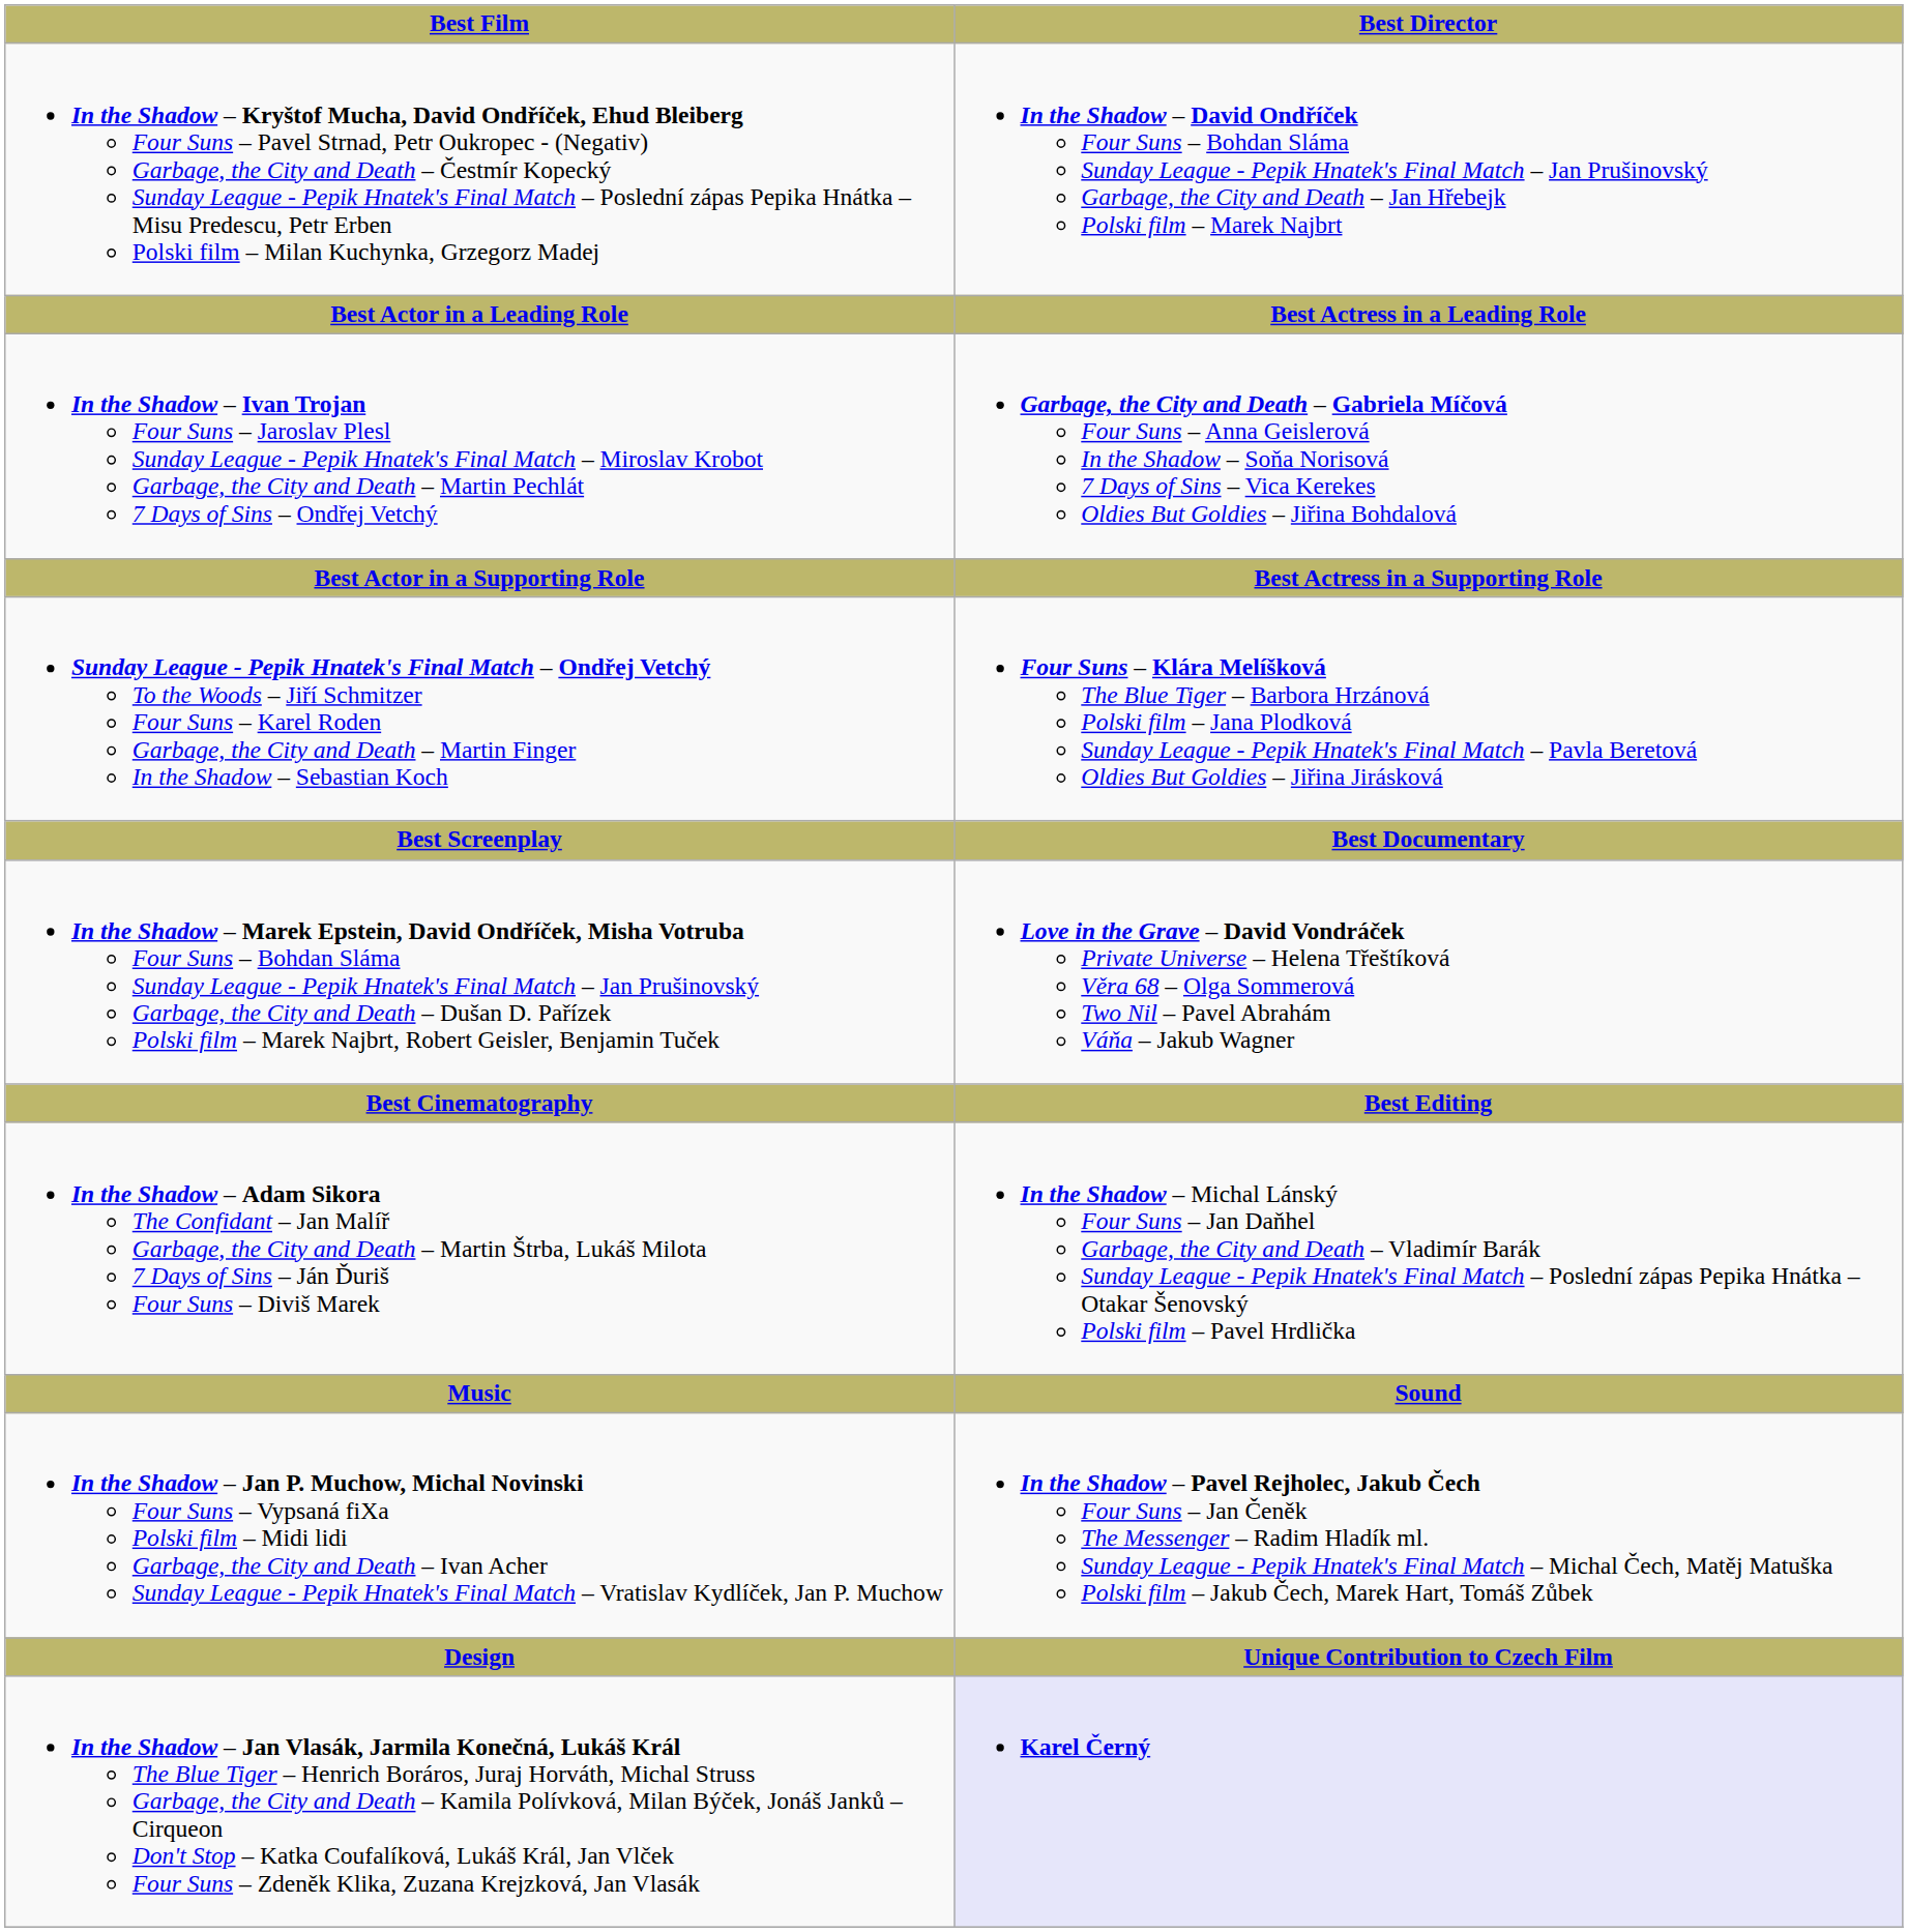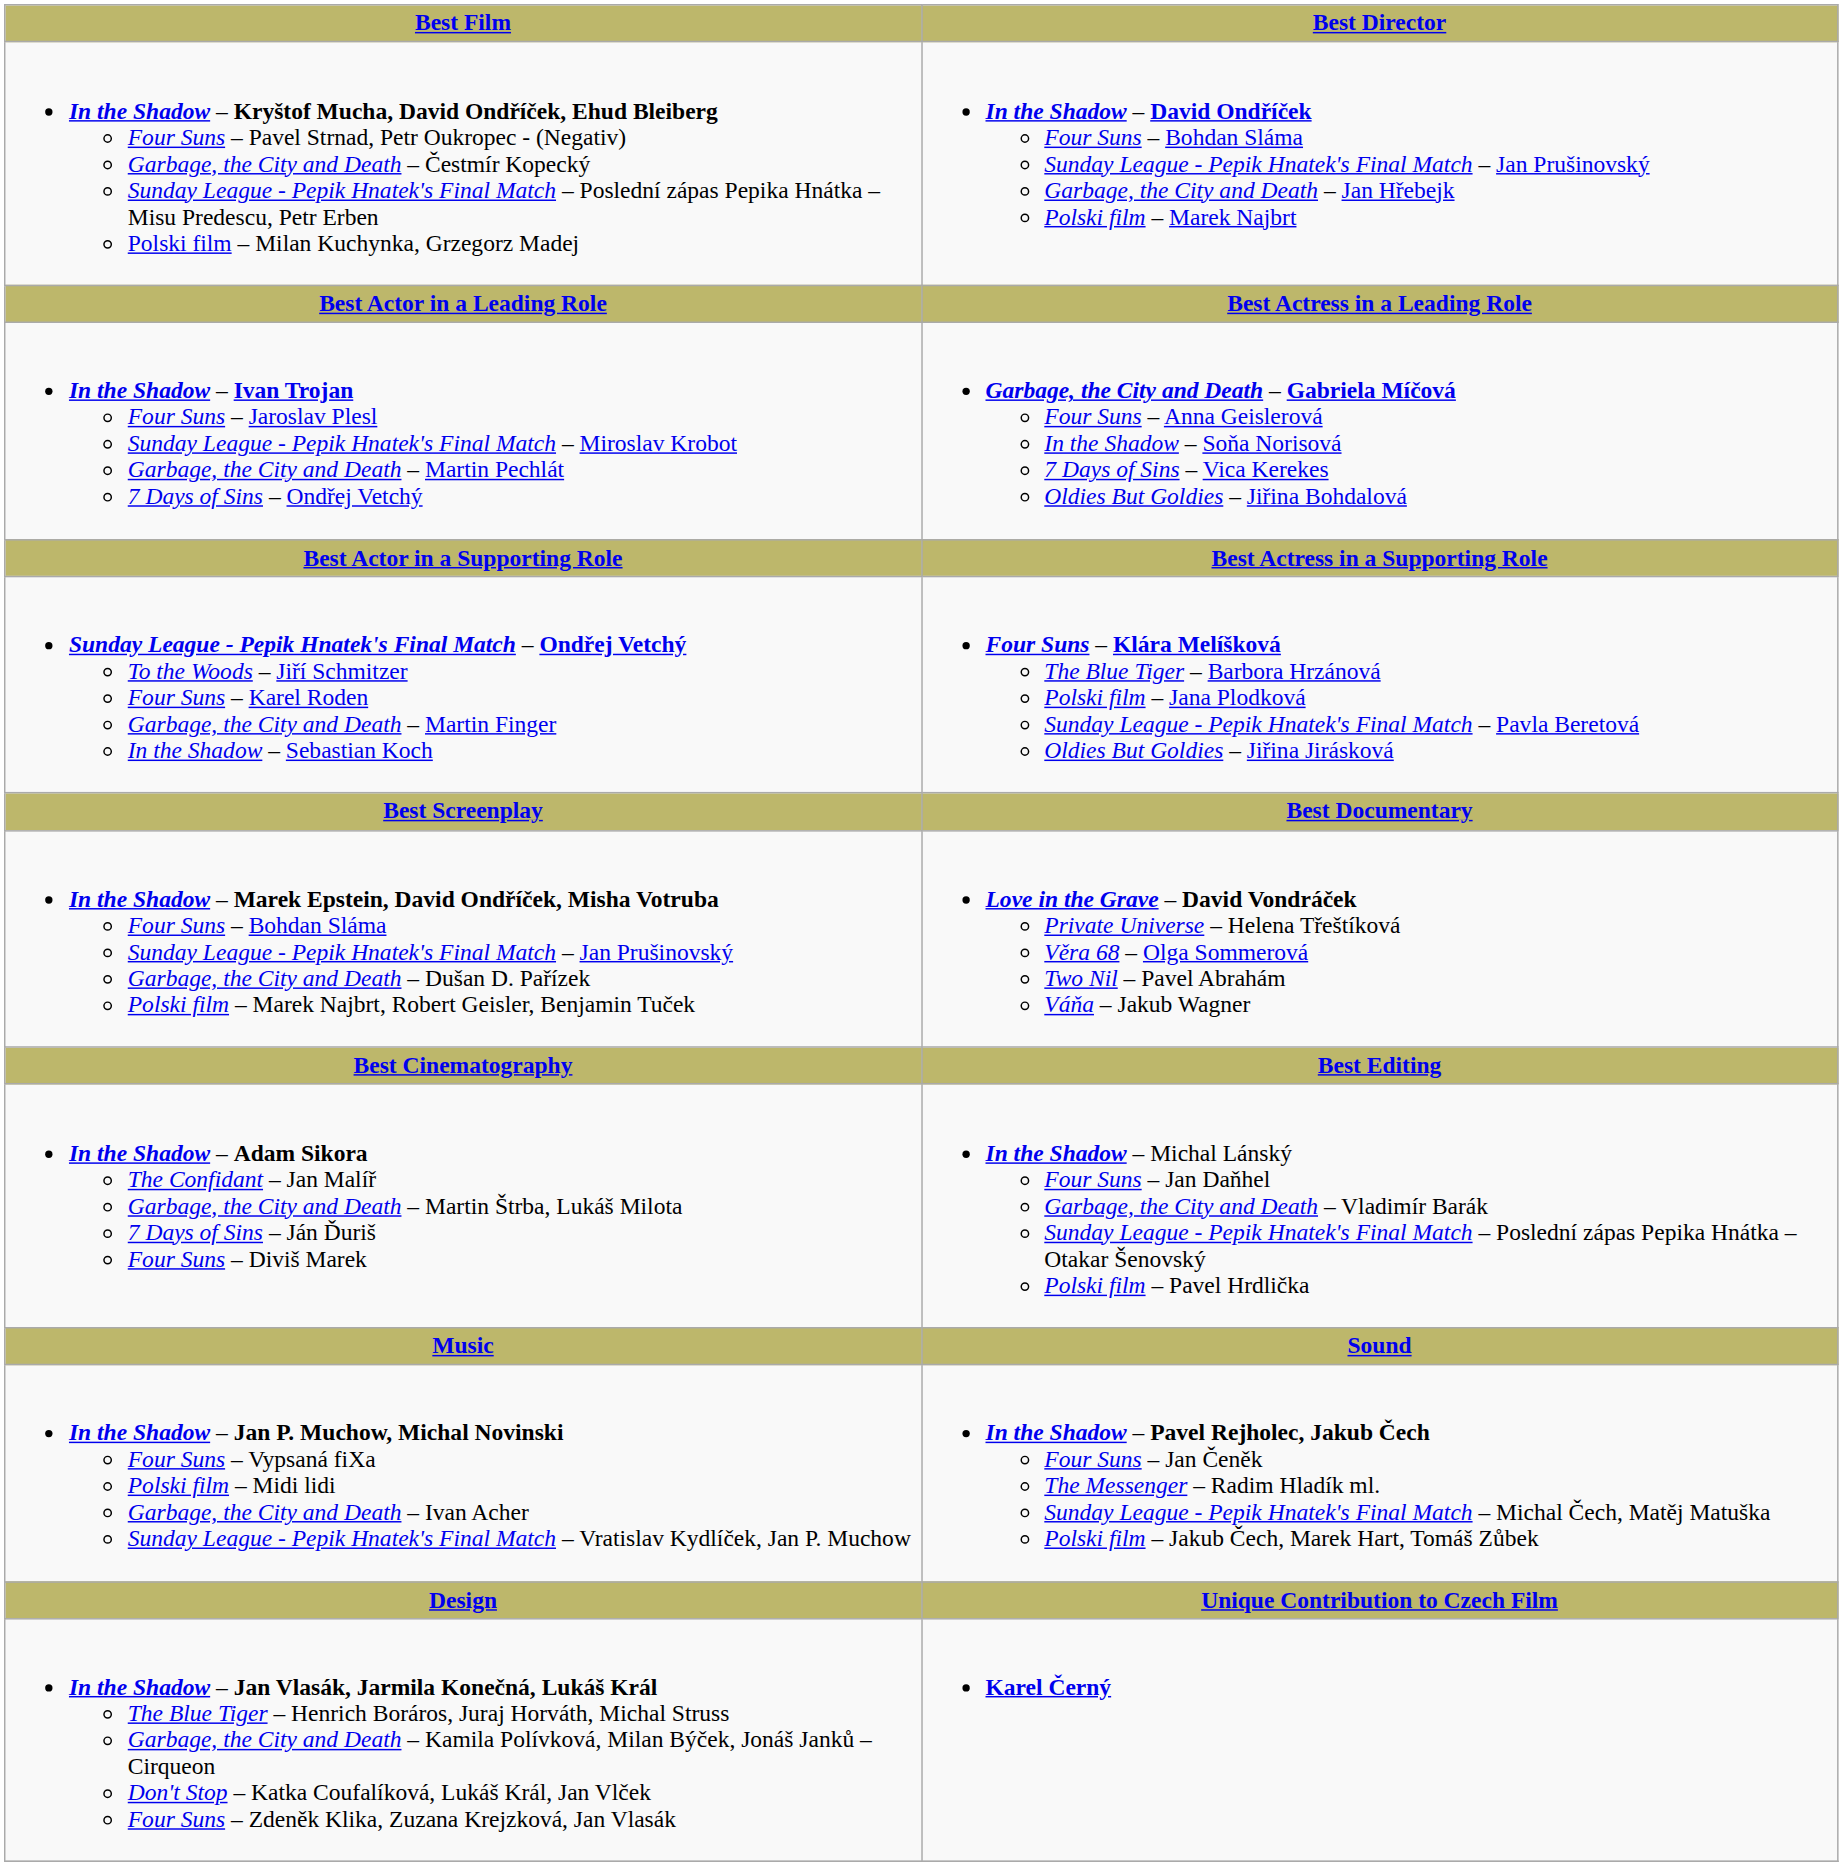row 14 | Best Director: lavender background -> no background
